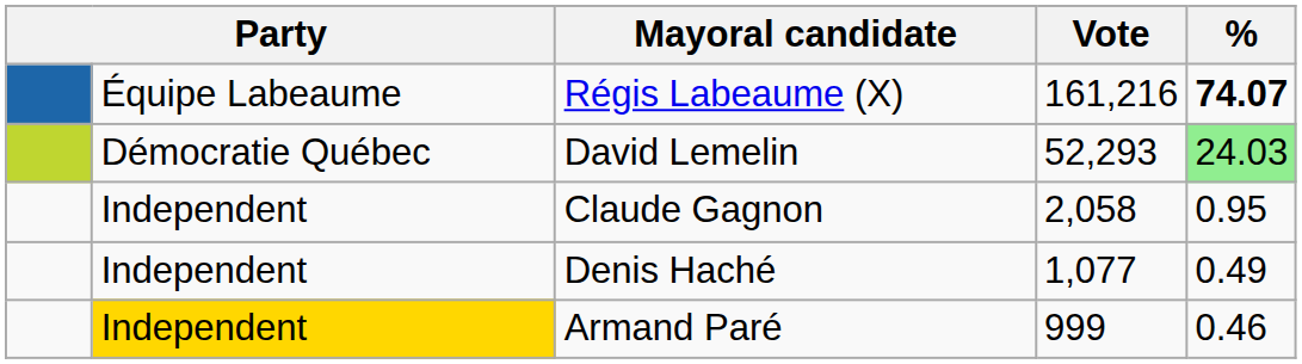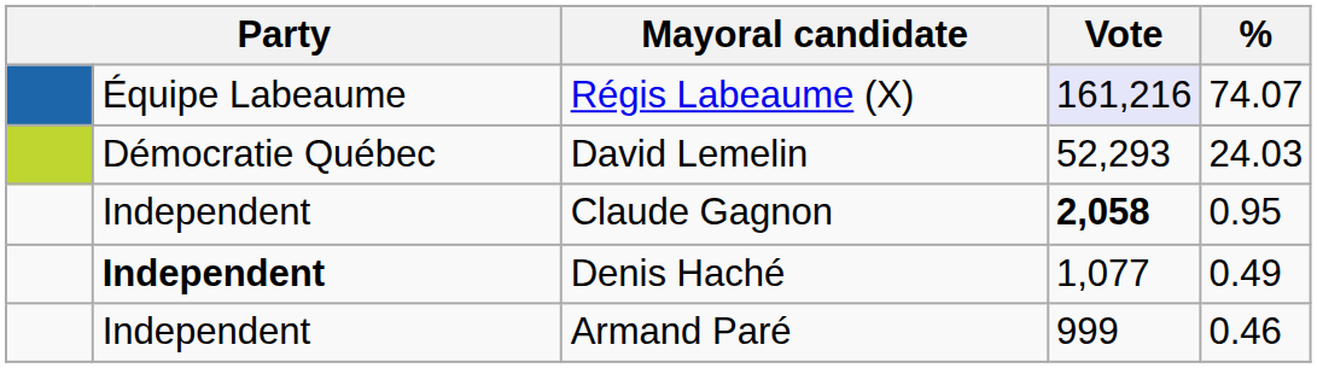Régis Labeaume (X) | Vote: no background -> lavender background
Régis Labeaume (X) | %: bold -> normal
David Lemelin | %: lightgreen background -> no background
Claude Gagnon | Vote: normal -> bold
Denis Haché | column 2: normal -> bold
Armand Paré | column 2: gold background -> no background
